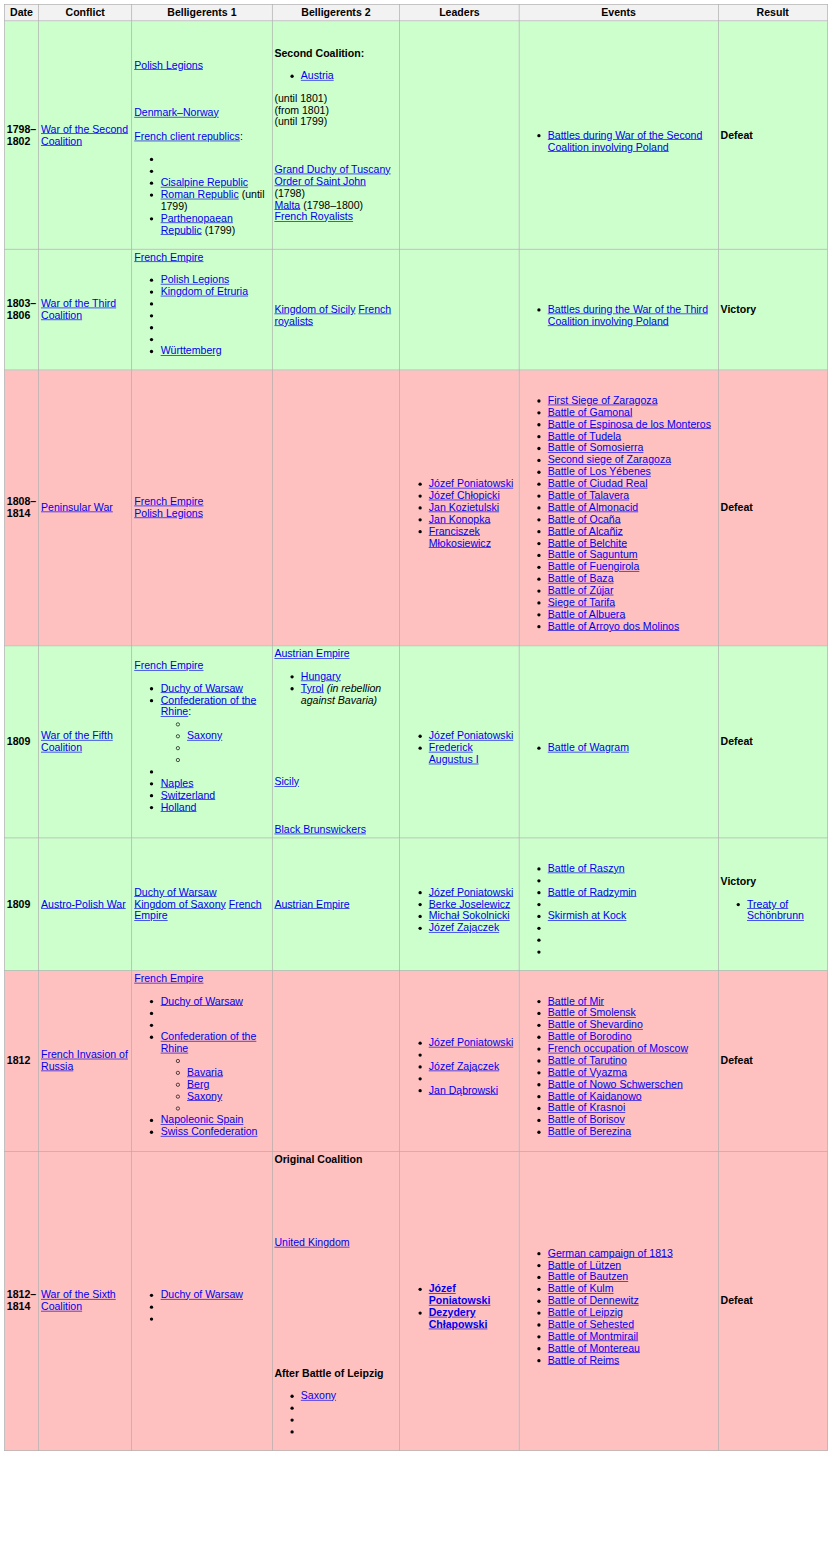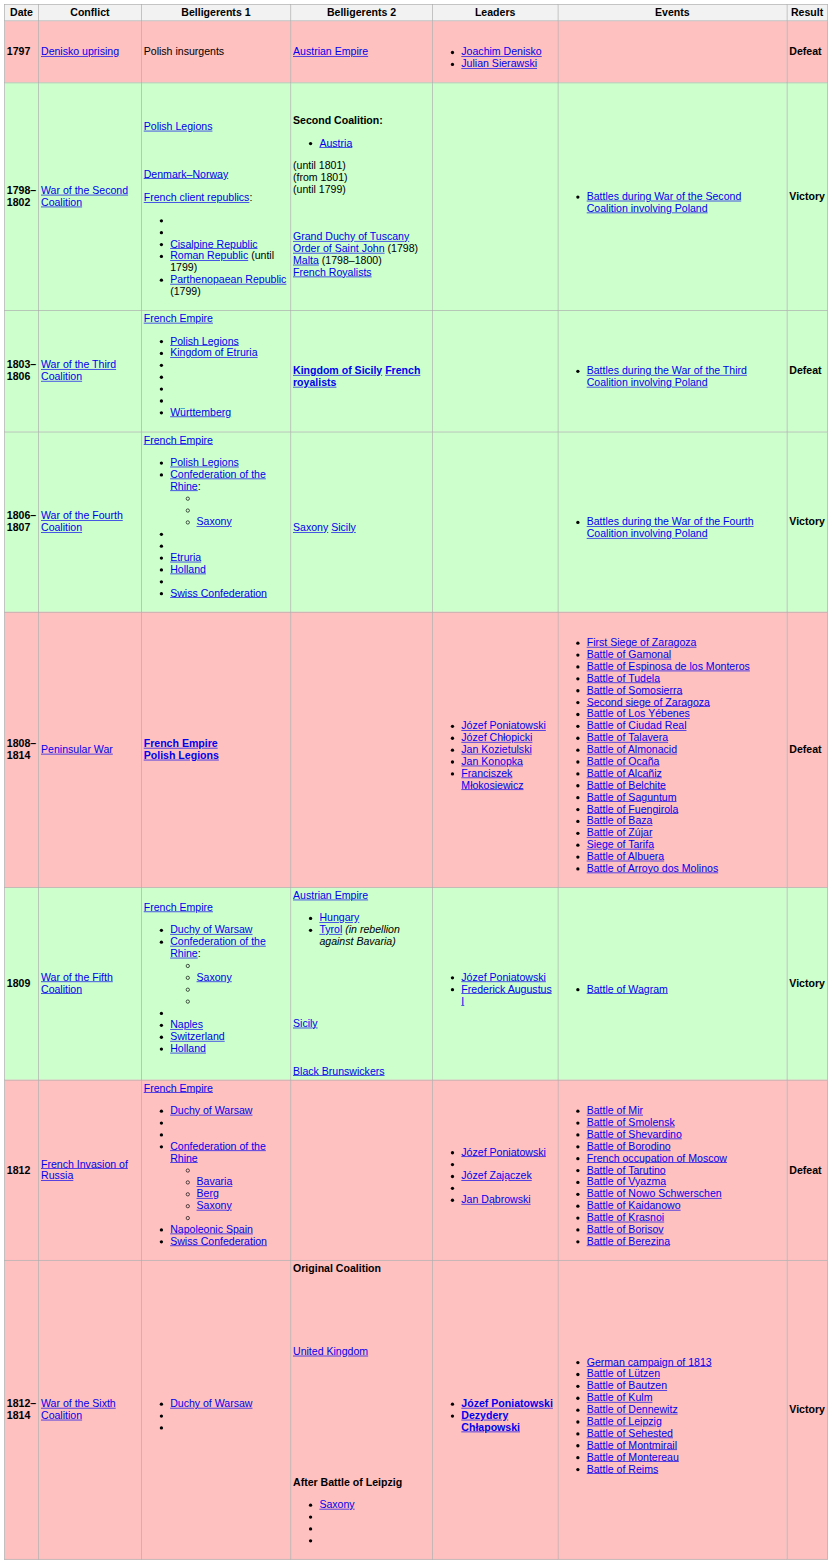+ row: 1797 | Denisko uprising | Polish insurgents | Austrian Empire | Joachim Denisko Julian Sierawski | Defeat
War of the Second Coalition | Result: Defeat -> Victory
War of the Third Coalition | Belligerents 2: normal -> bold
War of the Third Coalition | Result: Victory -> Defeat
+ row: 1806– 1807 | War of the Fourth Coalition | French Empire Polish Legions Confederation of the Rhine: Saxony Etruria Holland Swiss Confederation | Saxony Sicily | Battles during the War of the Fourth Coalition involving Poland | Victory
Peninsular War | Belligerents 1: normal -> bold
War of the Fifth Coalition | Result: Defeat -> Victory
- row: 1809 | Austro-Polish War | Duchy of Warsaw Kingdom of Saxony French Empire | Austrian Empire | Józef Poniatowski Berke Joselewicz Michał Sokolnicki Józef Zajączek | Battle of Raszyn Battle of Radzymin Skirmish at Kock | Victory Treaty of Schönbrunn
War of the Sixth Coalition | Result: Defeat -> Victory
